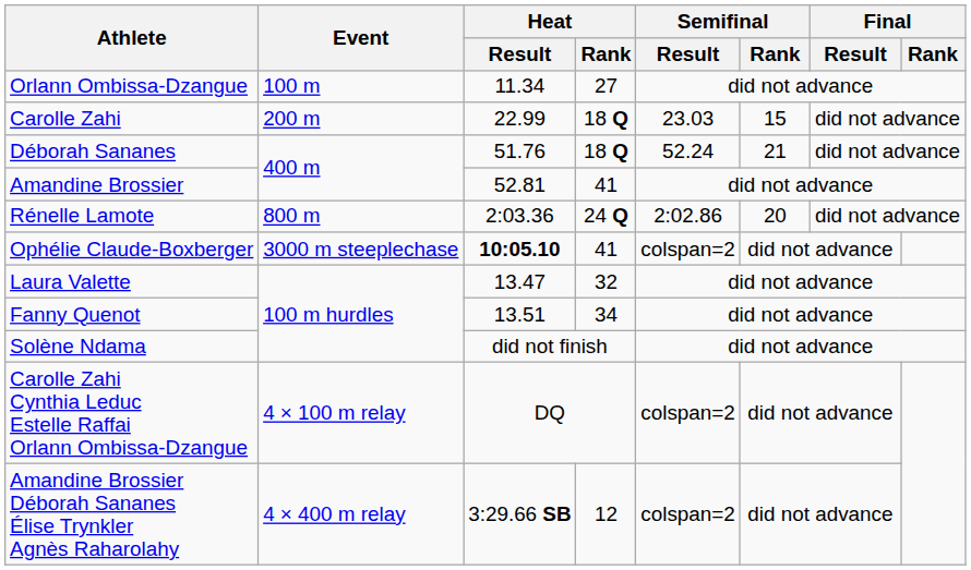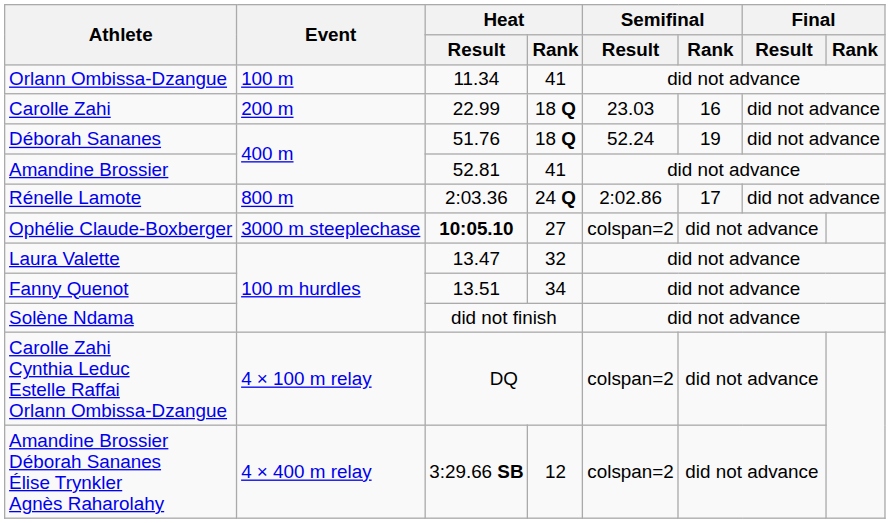Orlann Ombissa-Dzangue | Heat / Rank: 27 -> 41
Carolle Zahi | Semifinal / Rank: 15 -> 16
Déborah Sananes | Semifinal / Rank: 21 -> 19
Rénelle Lamote | Semifinal / Rank: 20 -> 17
Ophélie Claude-Boxberger | Heat / Rank: 41 -> 27
